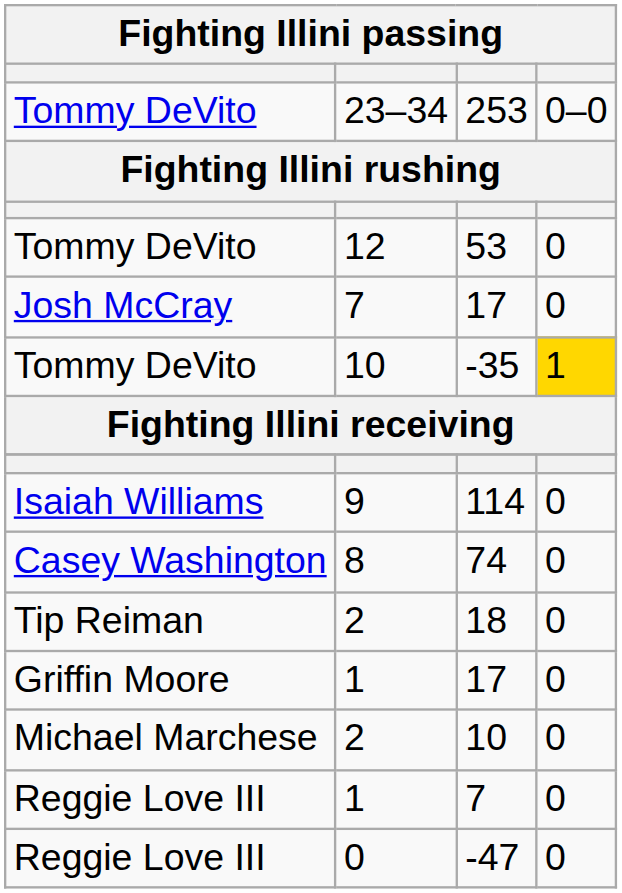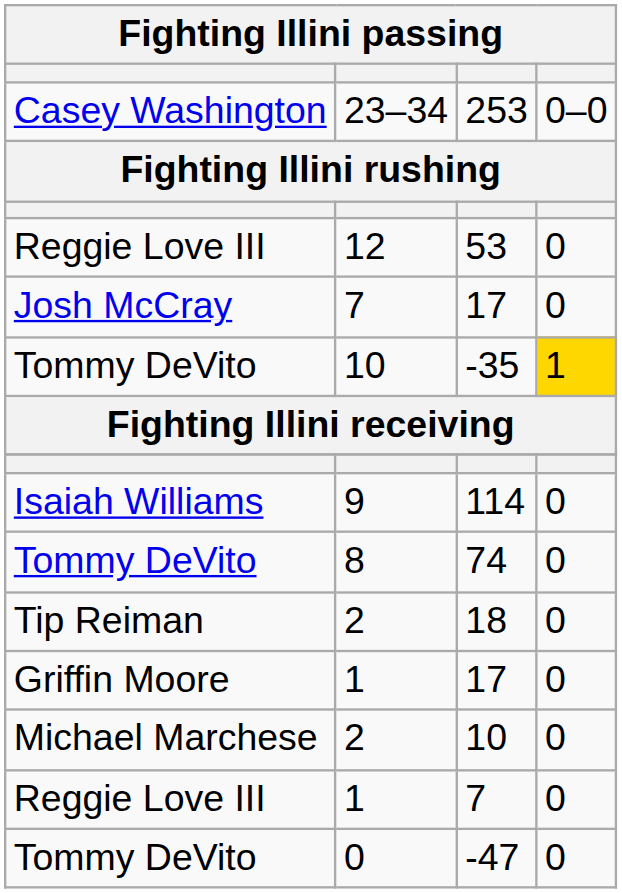253 | column 1: Tommy DeVito -> Casey Washington
53 | column 1: Tommy DeVito -> Reggie Love III
74 | column 1: Casey Washington -> Tommy DeVito
-47 | column 1: Reggie Love III -> Tommy DeVito
